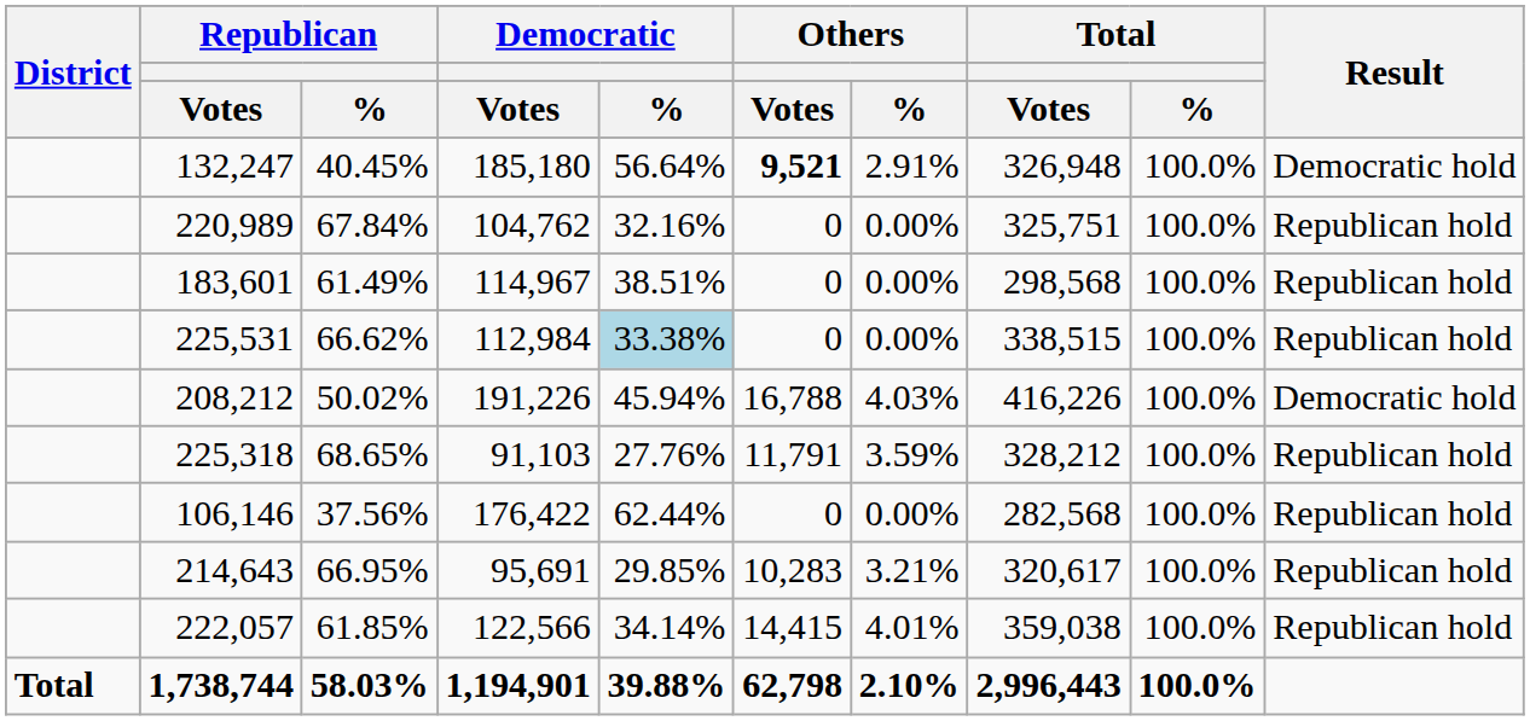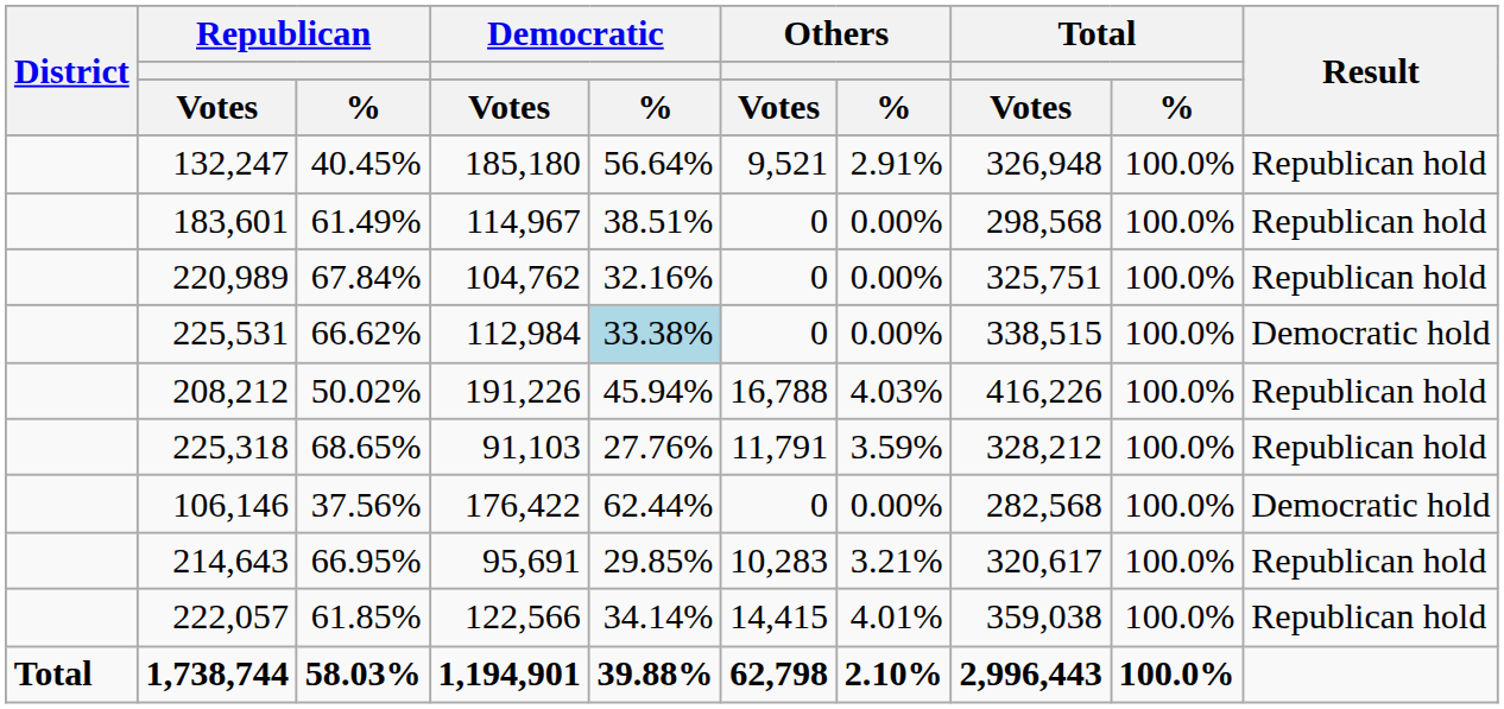132,247 | Others / Votes: bold -> normal
132,247 | Result: Democratic hold -> Republican hold
rows swapped: 183,601 <-> 220,989
225,531 | Result: Republican hold -> Democratic hold
208,212 | Result: Democratic hold -> Republican hold
106,146 | Result: Republican hold -> Democratic hold
